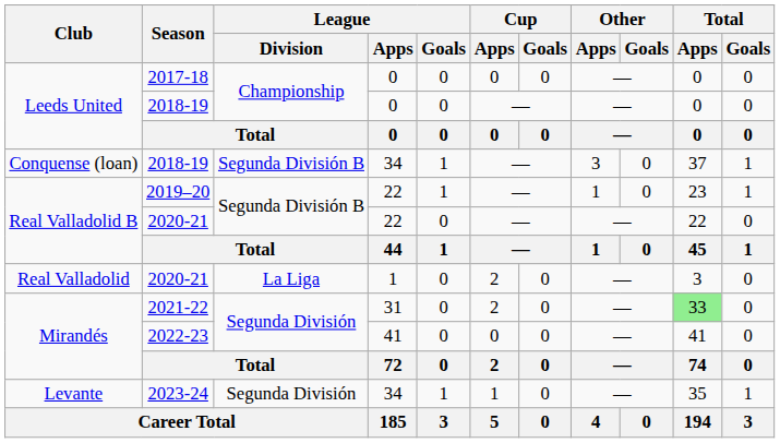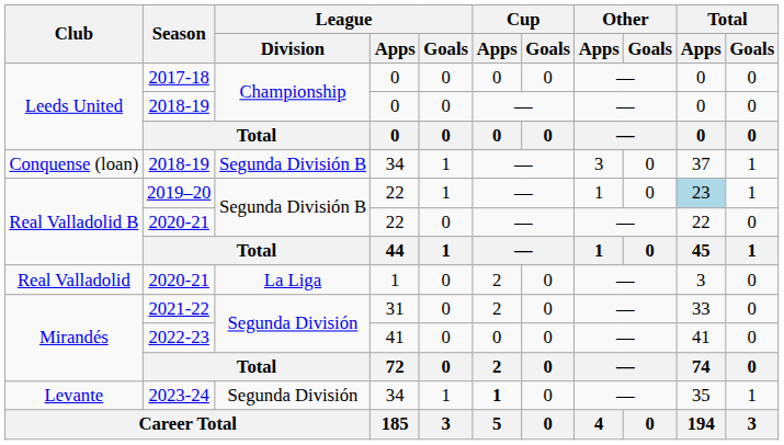2019–20 | Total / Apps: no background -> lightblue background
2021-22 | Total / Apps: lightgreen background -> no background
2023-24 | Cup / Apps: normal -> bold
